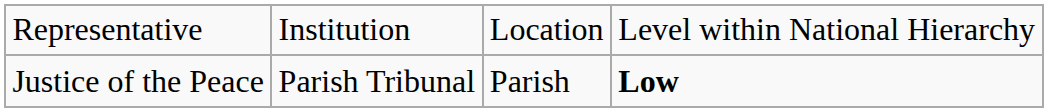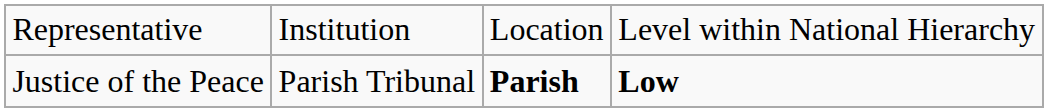Justice of the Peace | column 3: normal -> bold
